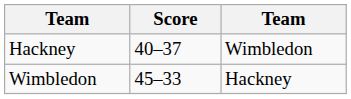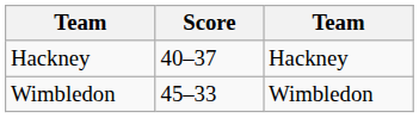row 2 | column 3: Wimbledon -> Hackney
row 3 | column 3: Hackney -> Wimbledon
